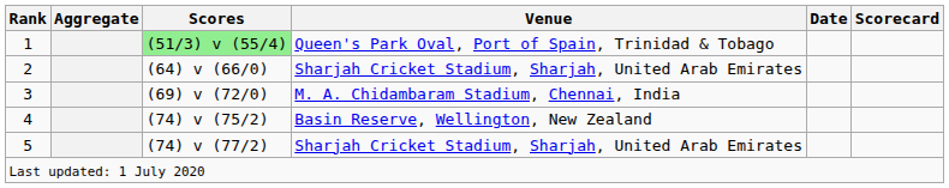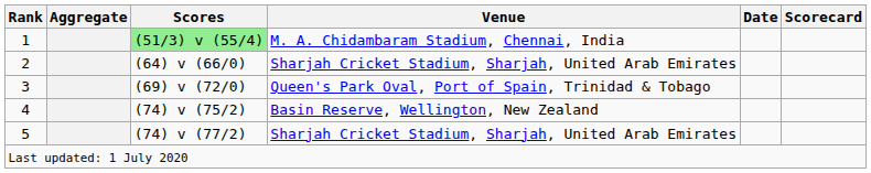1 | Venue: Queen's Park Oval, Port of Spain, Trinidad & Tobago -> M. A. Chidambaram Stadium, Chennai, India
3 | Venue: M. A. Chidambaram Stadium, Chennai, India -> Queen's Park Oval, Port of Spain, Trinidad & Tobago
